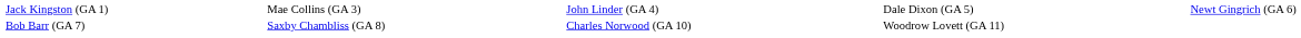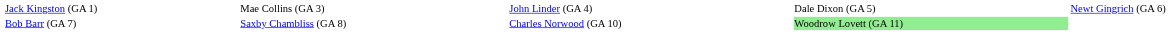Bob Barr (GA 7) | column 4: no background -> lightgreen background
